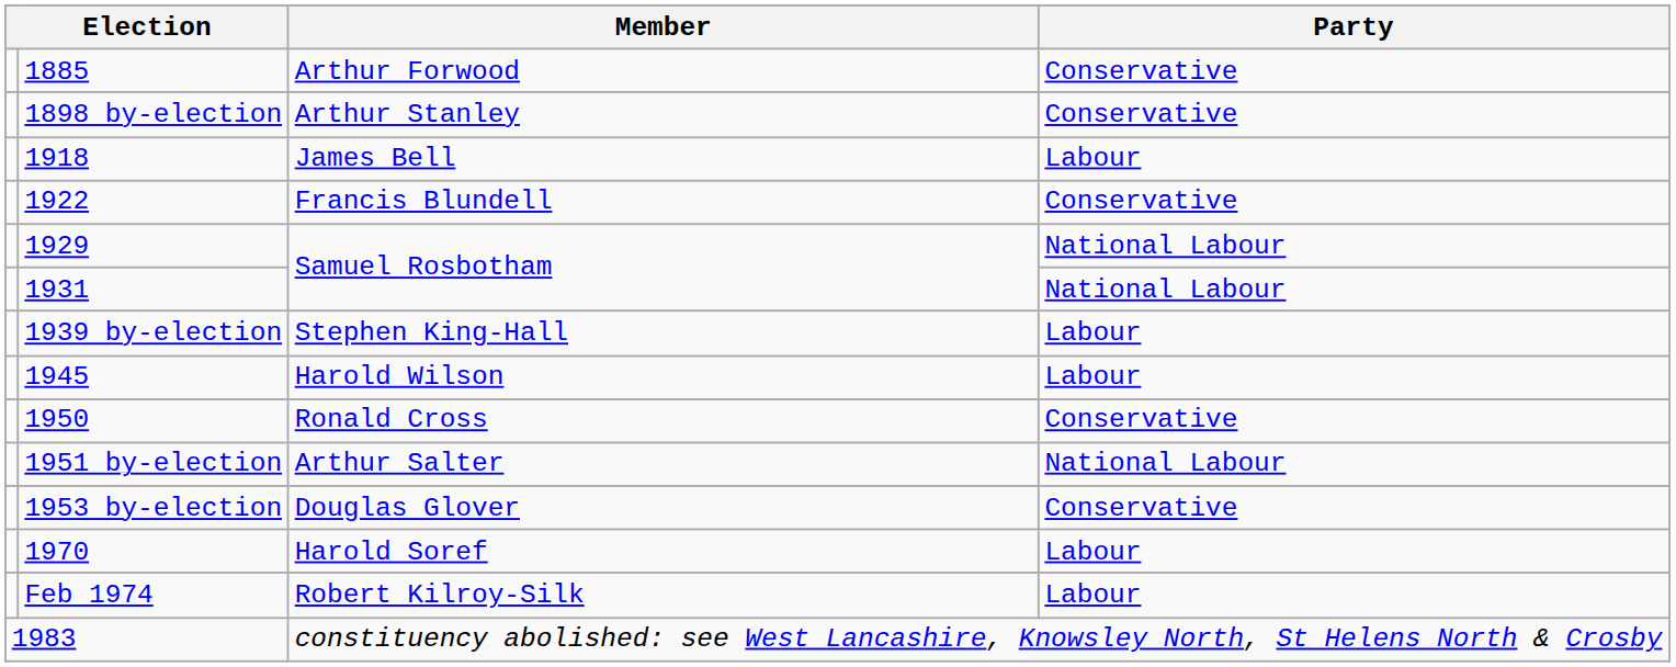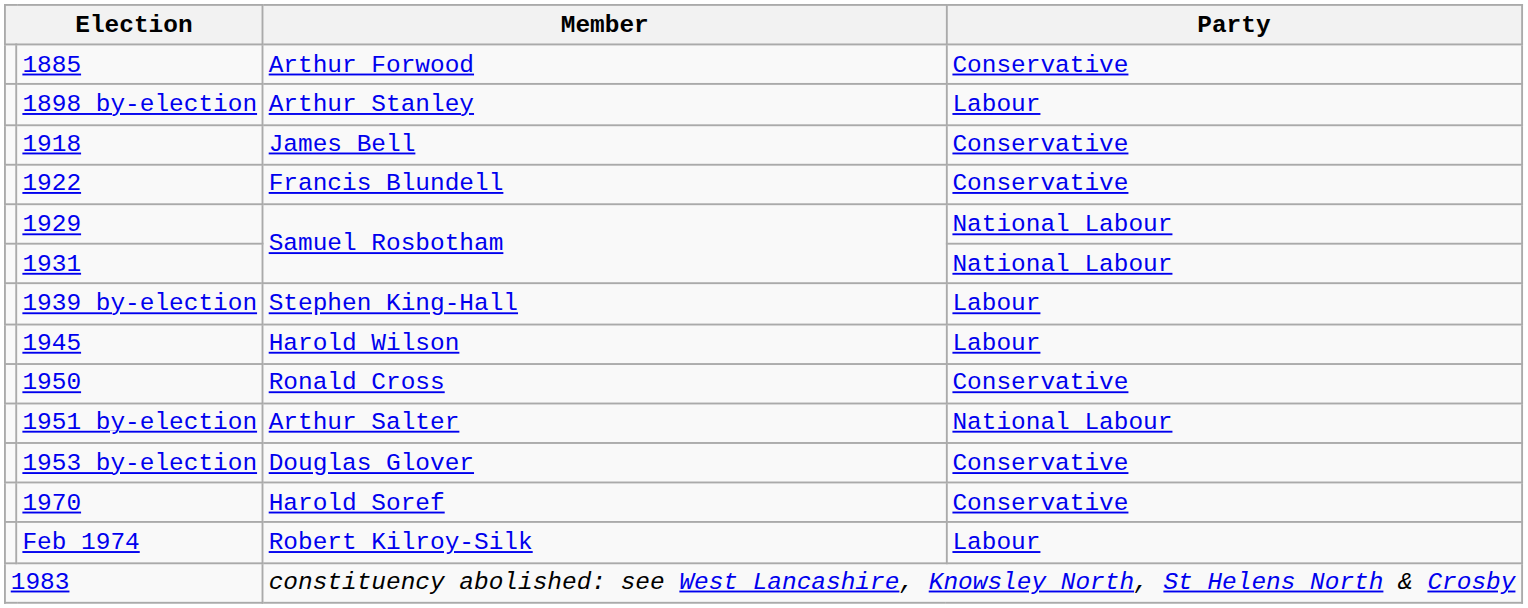Arthur Stanley | Party: Conservative -> Labour
James Bell | Party: Labour -> Conservative
Harold Soref | Party: Labour -> Conservative
